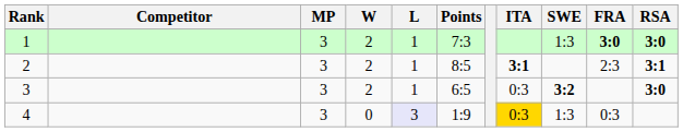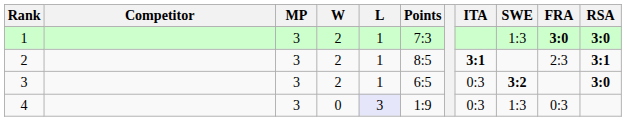4 | ITA: gold background -> no background
